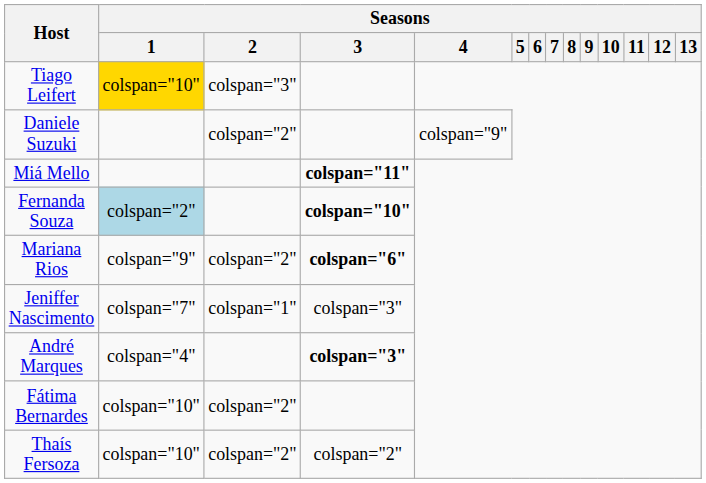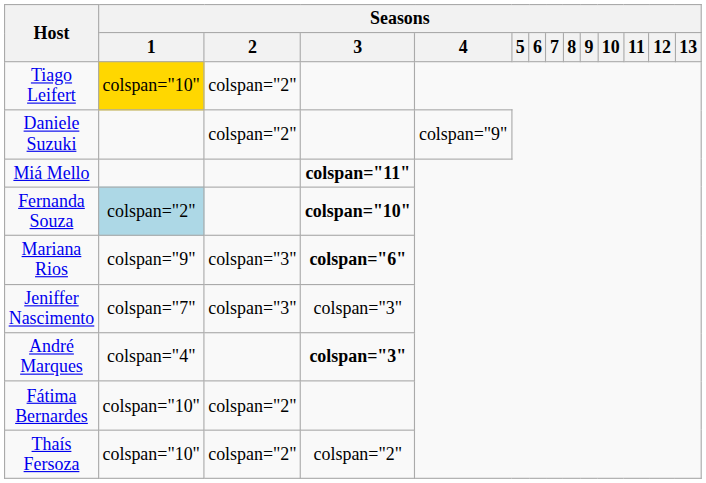Tiago Leifert | Seasons / 2: colspan="3" -> colspan="2"
Mariana Rios | Seasons / 2: colspan="2" -> colspan="3"
Jeniffer Nascimento | Seasons / 2: colspan="1" -> colspan="3"
